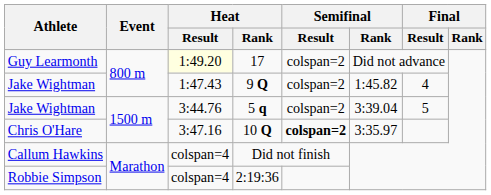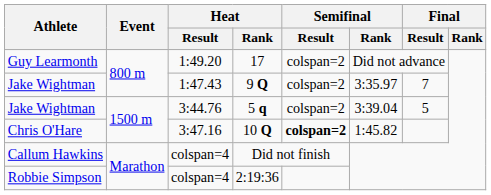17 | Heat / Result: lightyellow background -> no background
9 Q | Semifinal / Rank: 1:45.82 -> 3:35.97
9 Q | Final / Result: 4 -> 7
10 Q | Semifinal / Rank: 3:35.97 -> 1:45.82
